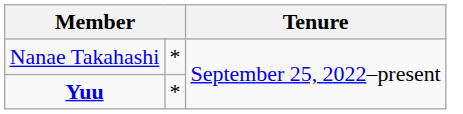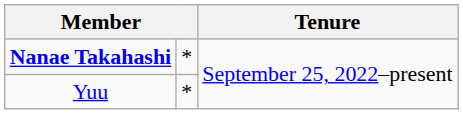Nanae Takahashi | column 1: normal -> bold
Yuu | column 1: bold -> normal
